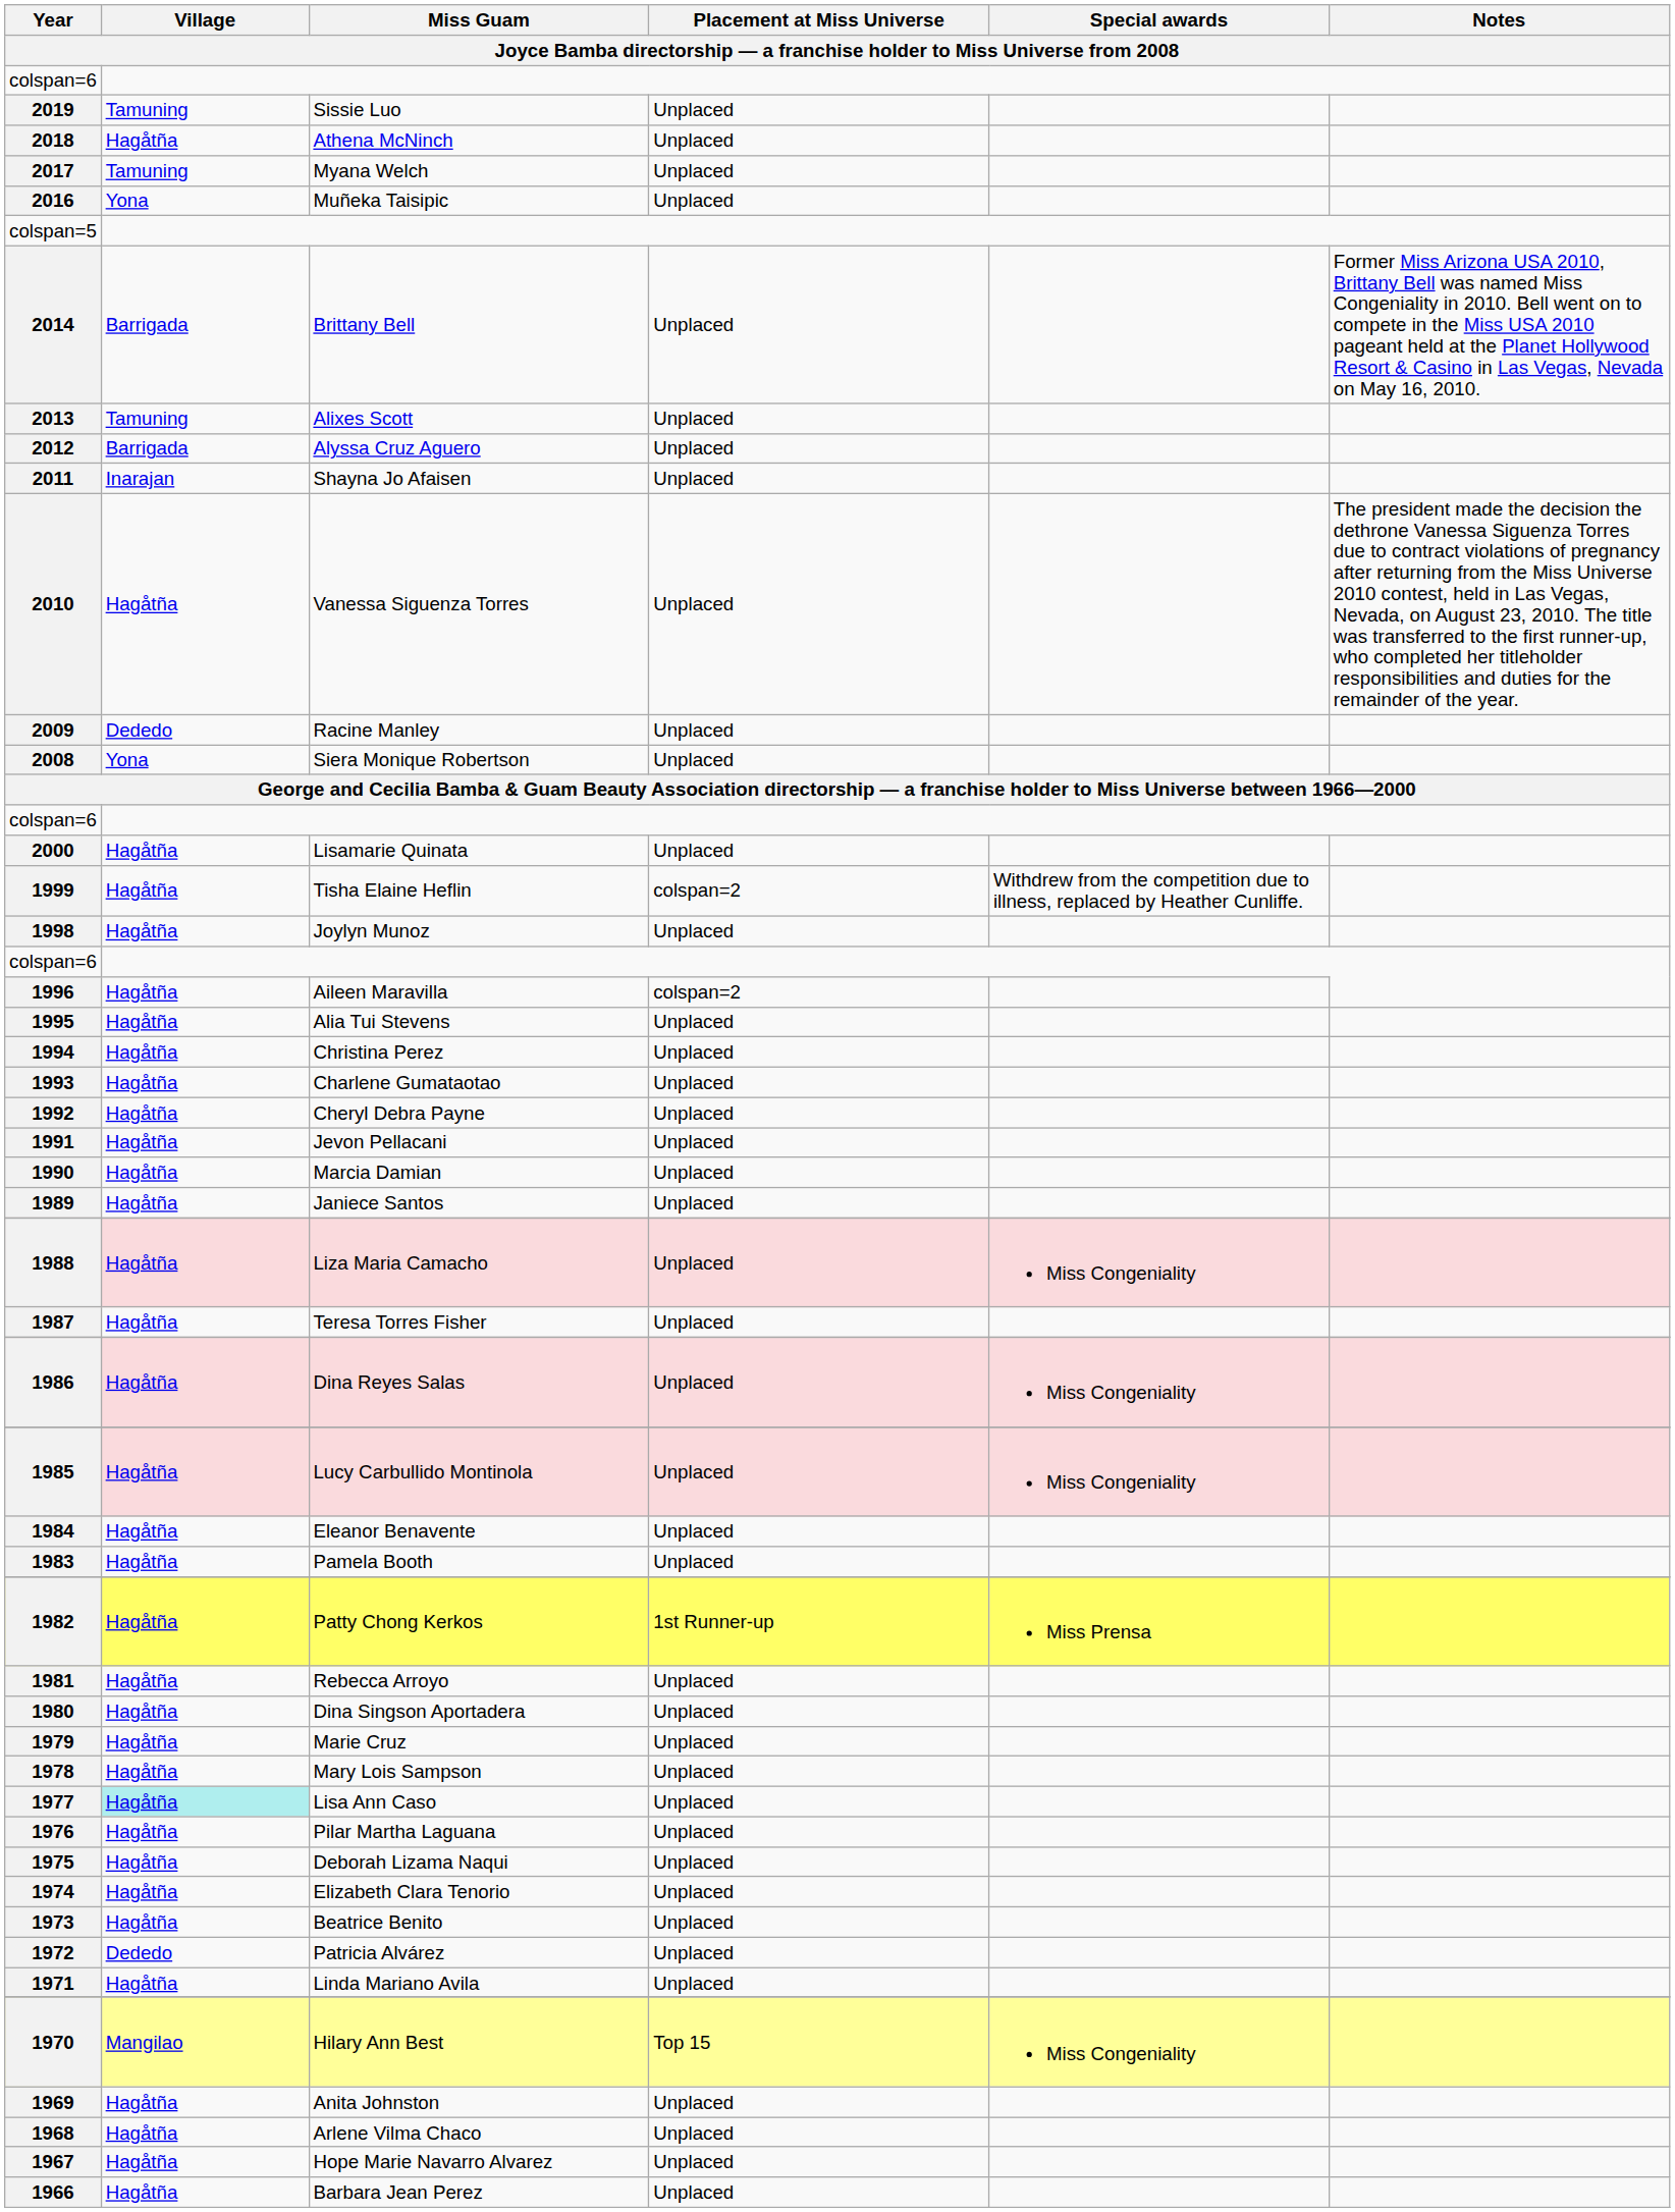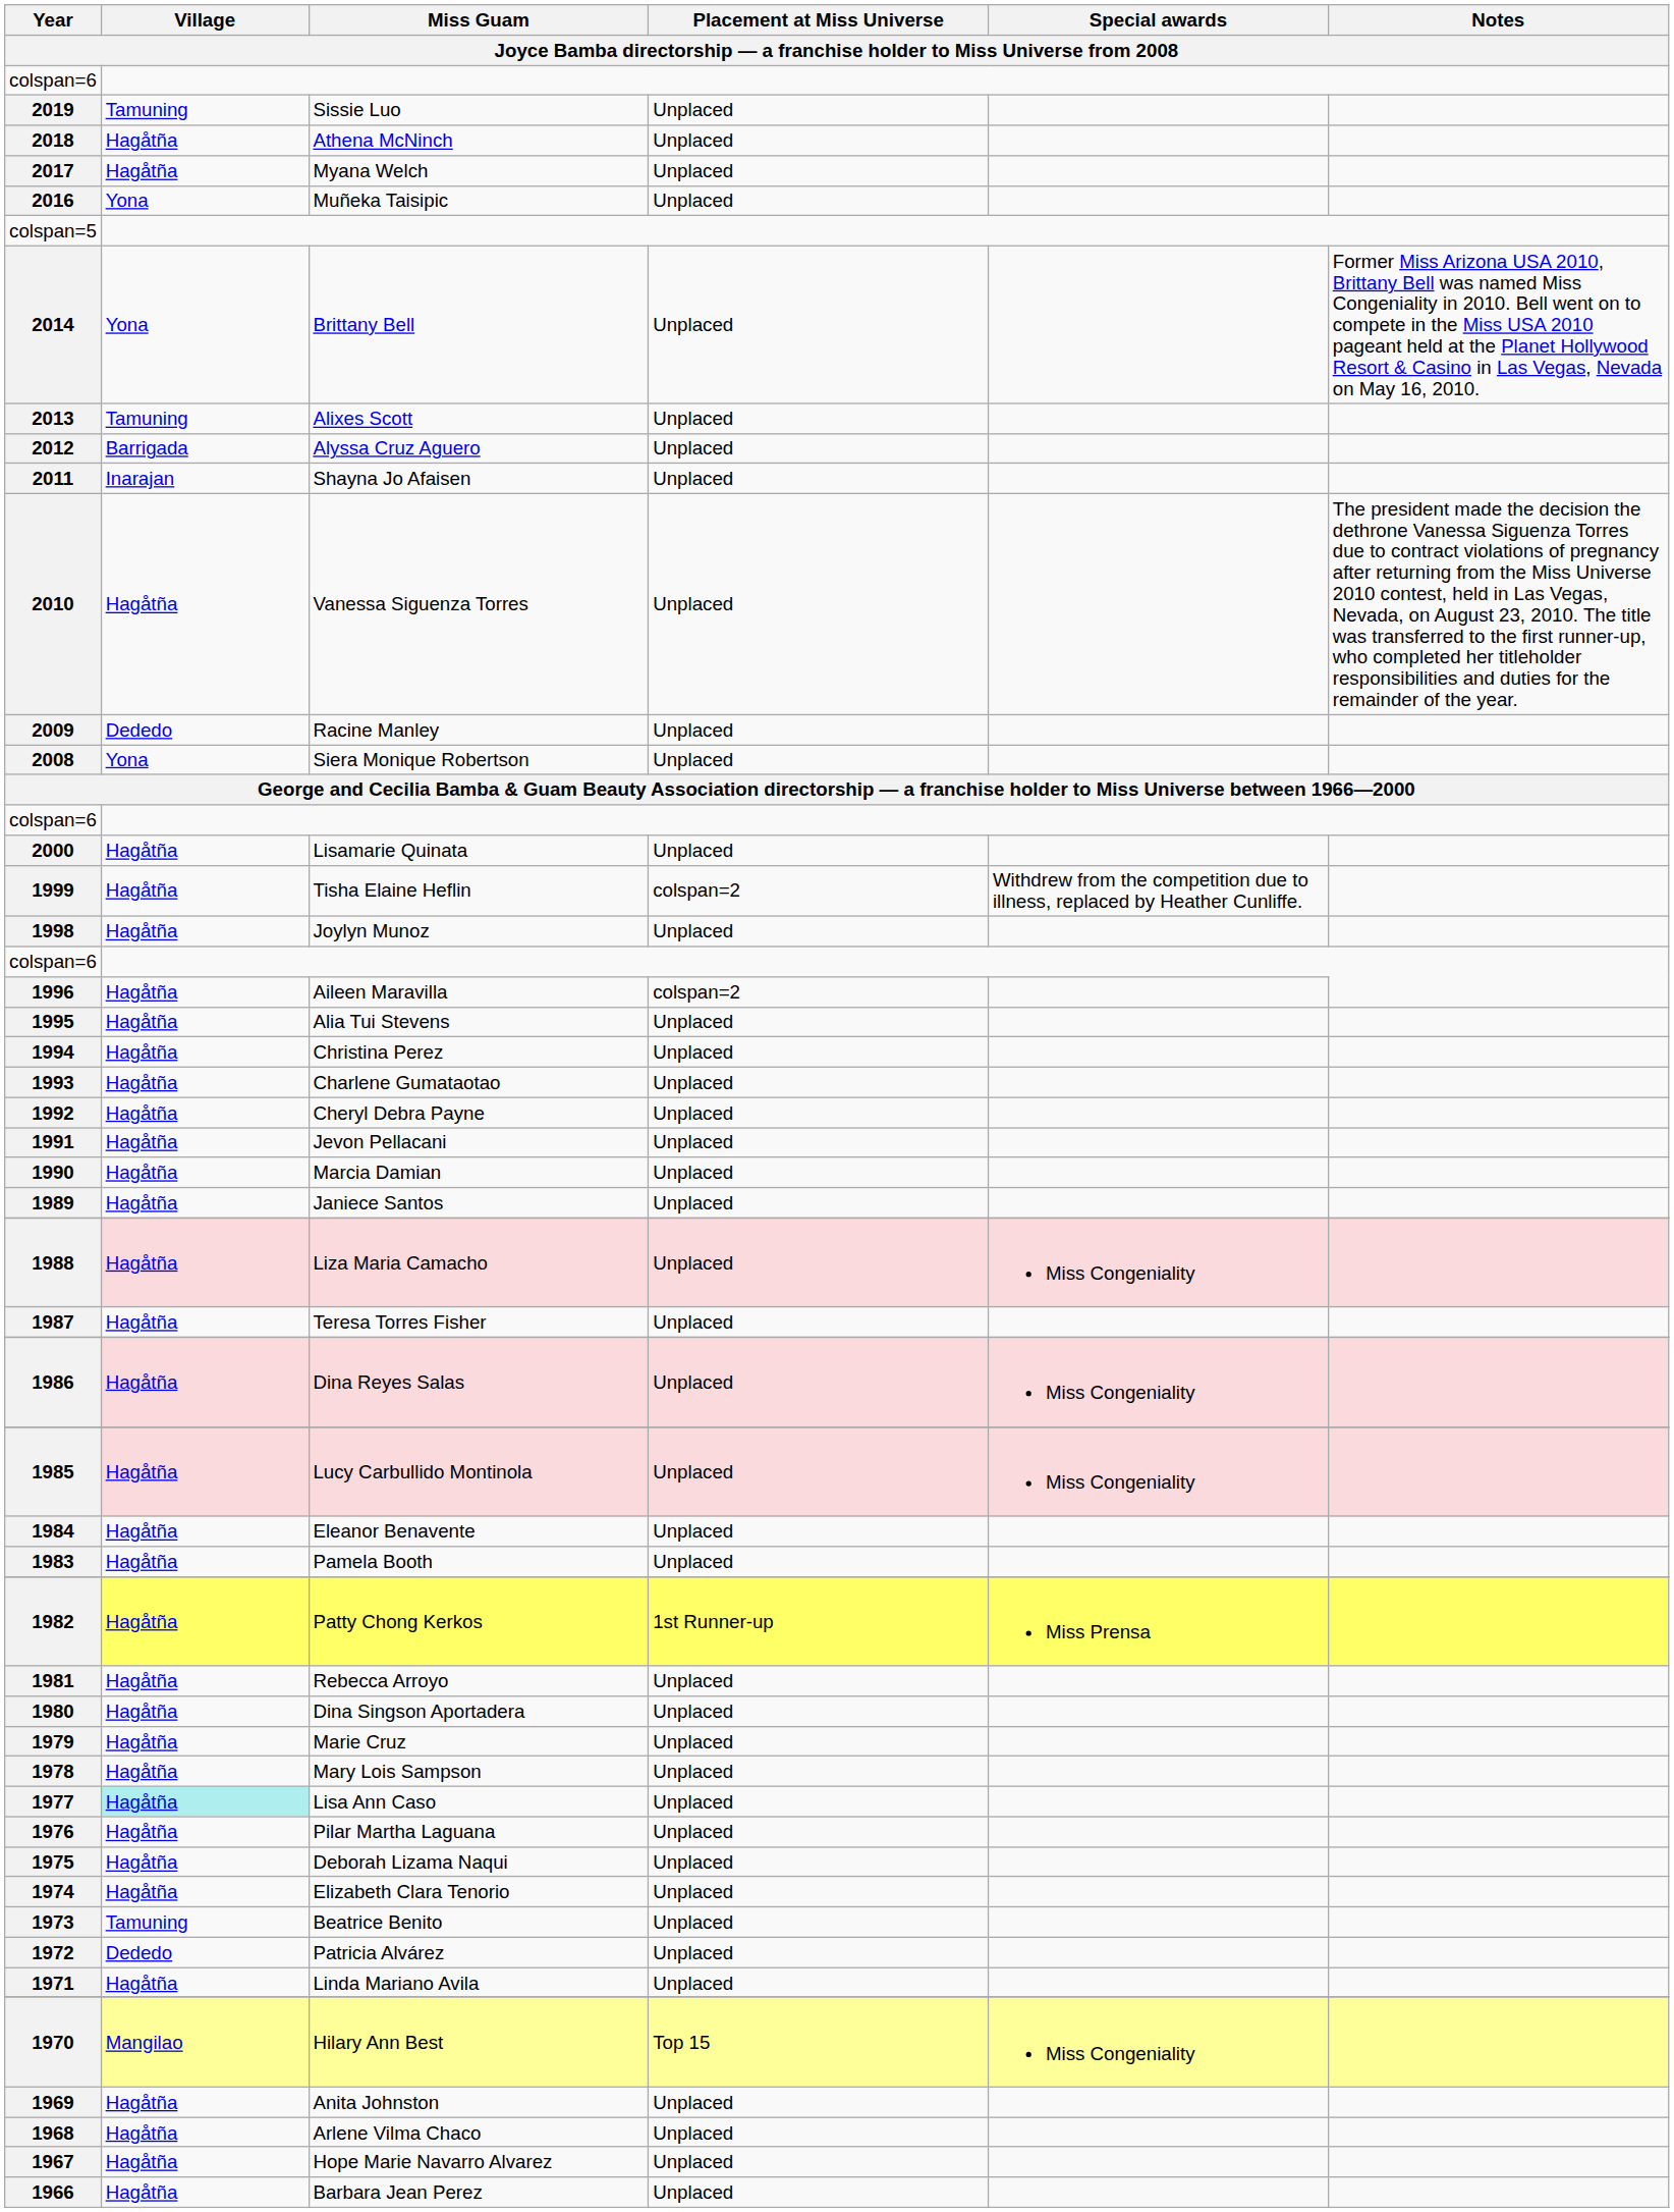2017 | Village: Tamuning -> Hagåtña
2014 | Village: Barrigada -> Yona
1973 | Village: Hagåtña -> Tamuning
